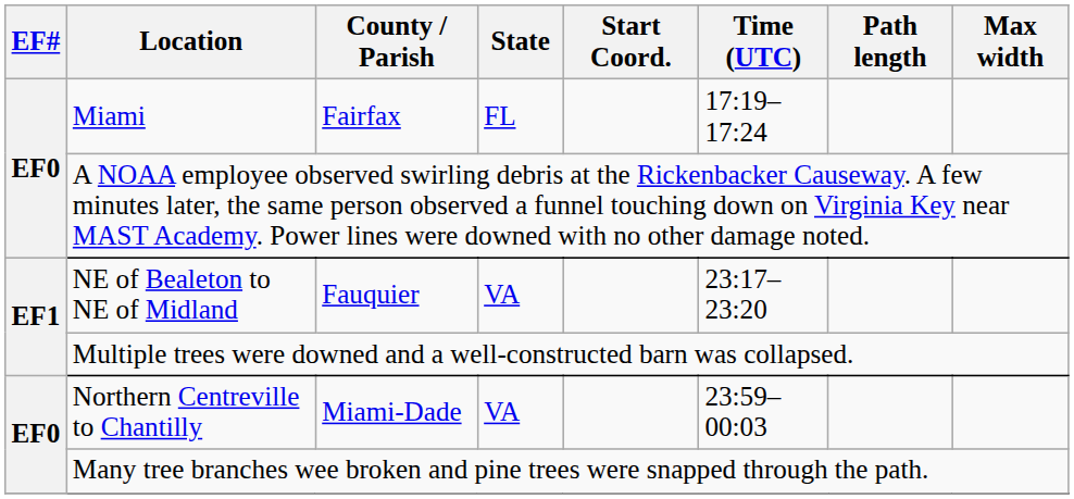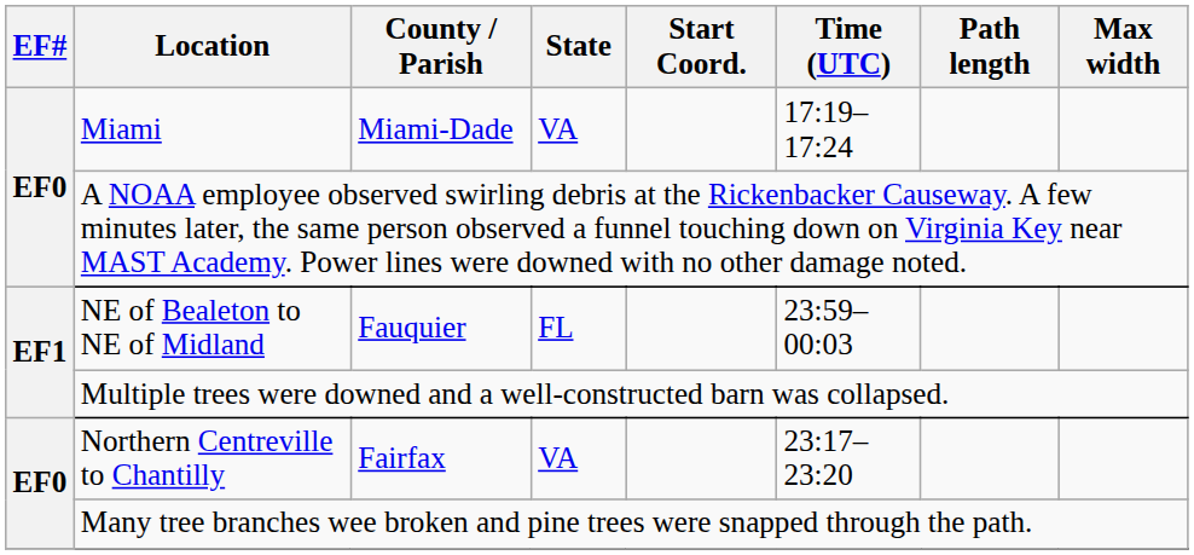Miami | County / Parish: Fairfax -> Miami-Dade
Miami | State: FL -> VA
NE of Bealeton to NE of Midland | State: VA -> FL
NE of Bealeton to NE of Midland | Time (UTC): 23:17–23:20 -> 23:59–00:03
Northern Centreville to Chantilly | County / Parish: Miami-Dade -> Fairfax
Northern Centreville to Chantilly | Time (UTC): 23:59–00:03 -> 23:17–23:20
